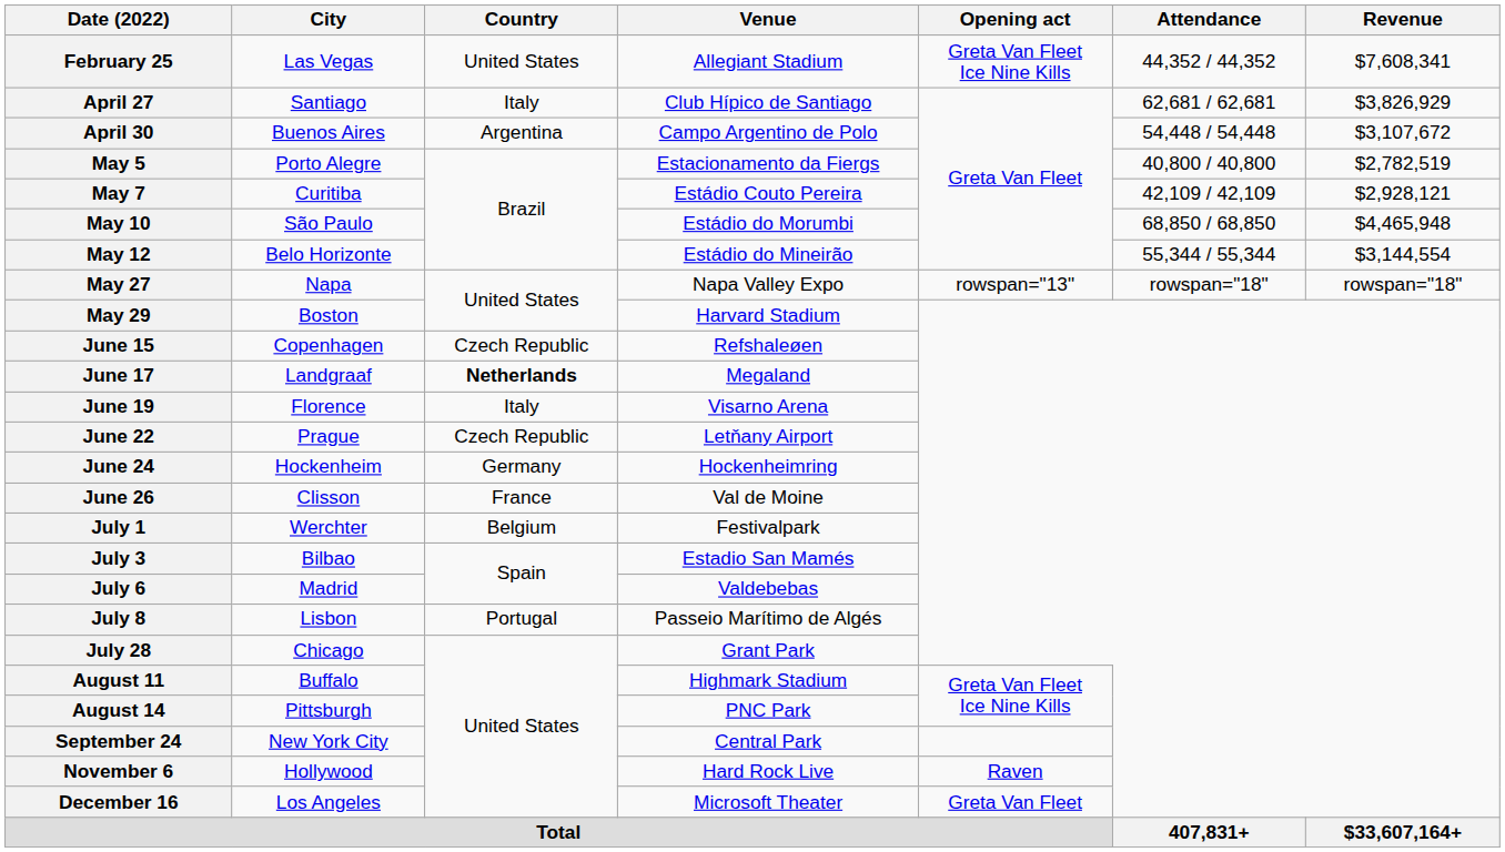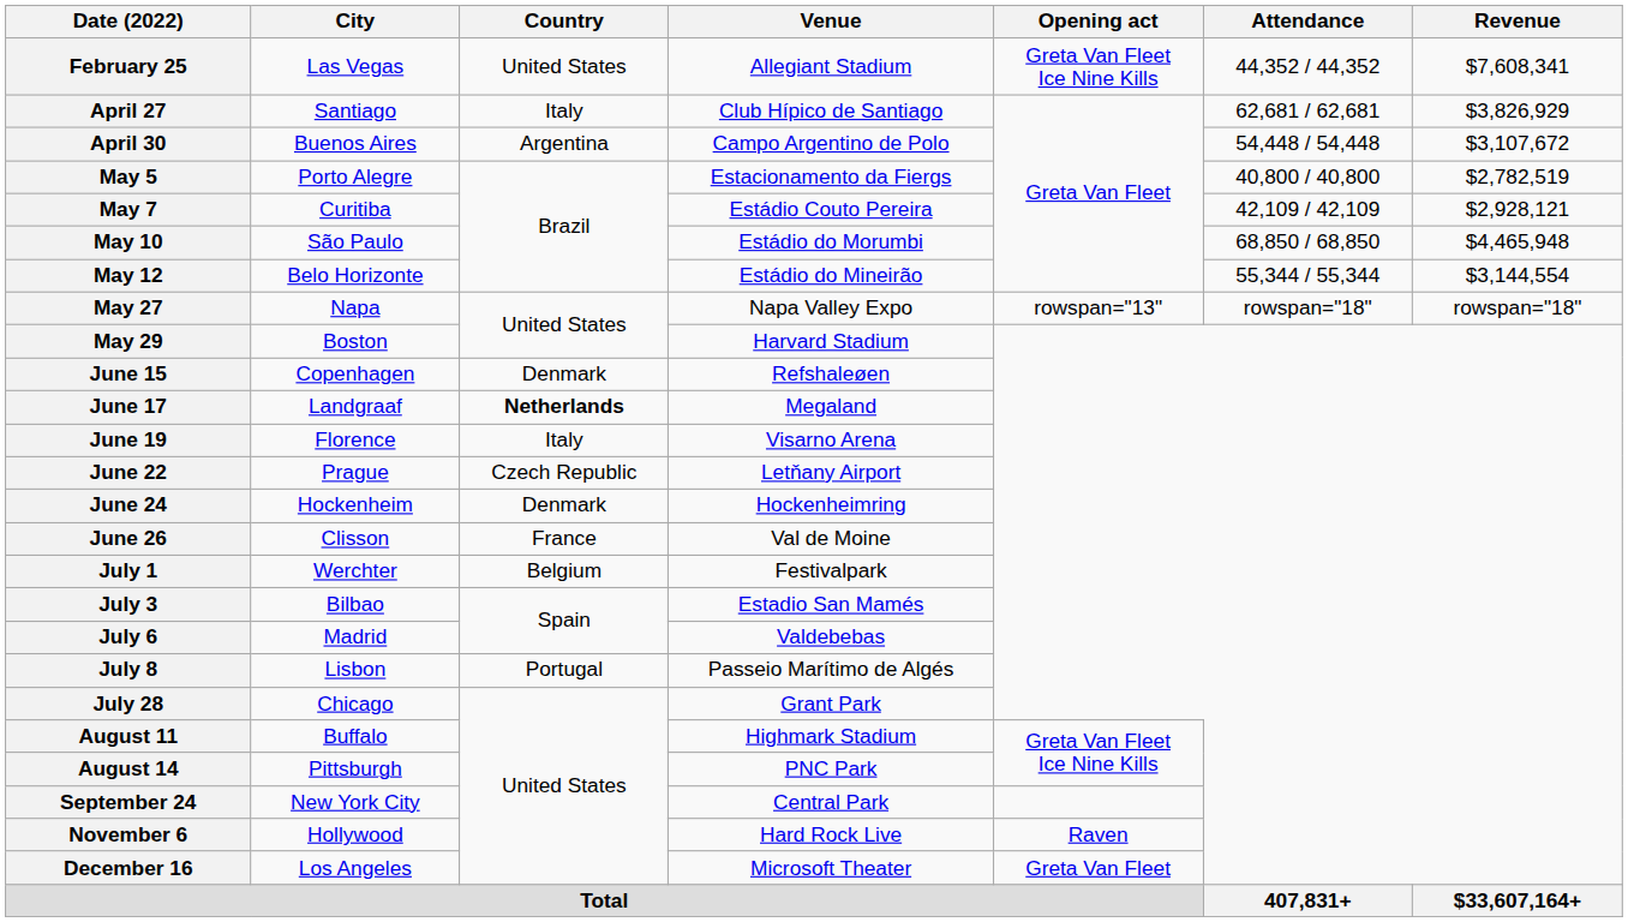June 15 | Country: Czech Republic -> Denmark
June 24 | Country: Germany -> Denmark
